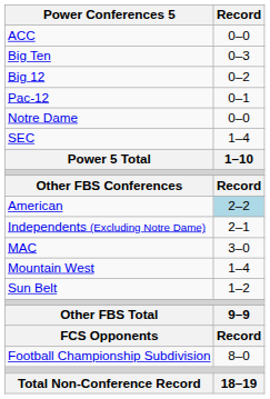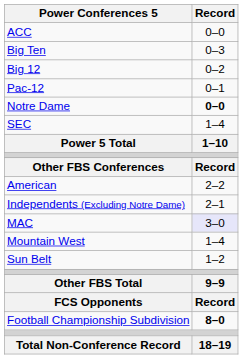Notre Dame | Record: normal -> bold
American | Record: lightblue background -> no background
MAC | Record: no background -> lavender background
Football Championship Subdivision | Record: normal -> bold
